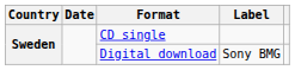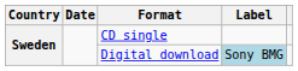Digital download | Label: no background -> lightblue background
